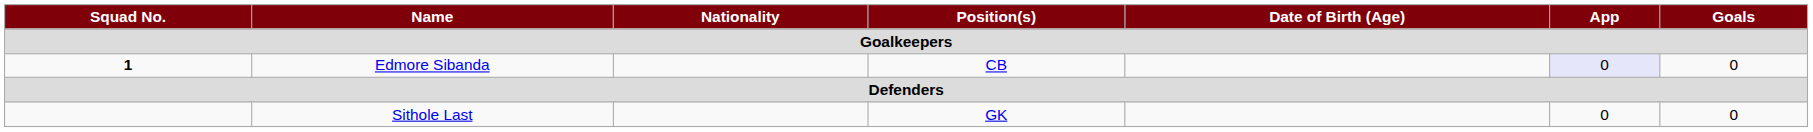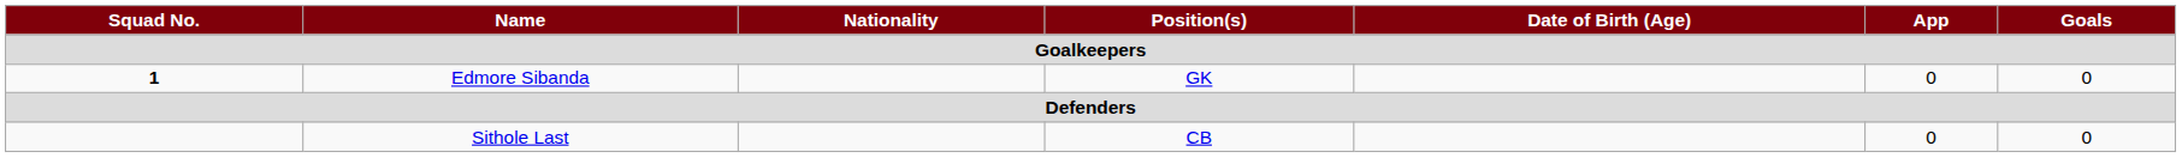Edmore Sibanda | Position(s): CB -> GK
Edmore Sibanda | App: lavender background -> no background
Sithole Last | Position(s): GK -> CB
